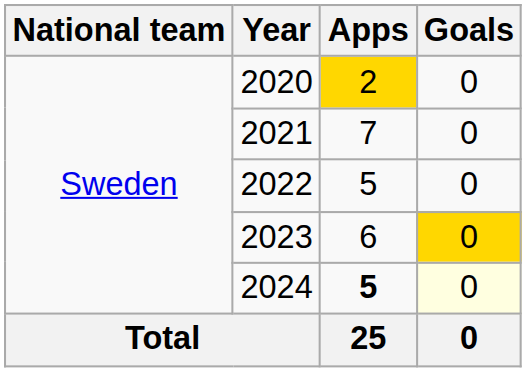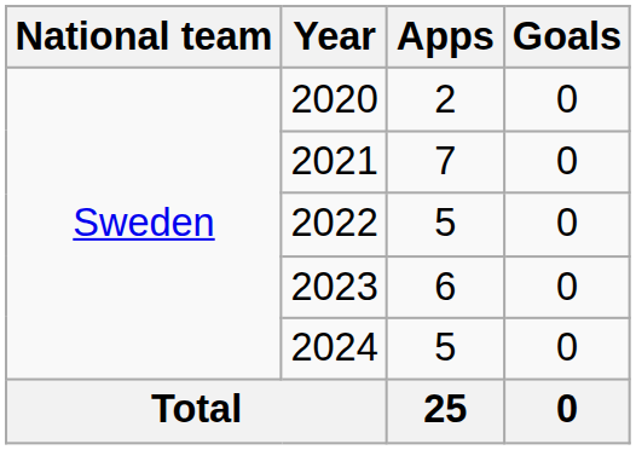2020 | Apps: gold background -> no background
2023 | Goals: gold background -> no background
2024 | Apps: bold -> normal
2024 | Goals: lightyellow background -> no background
